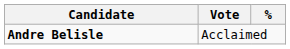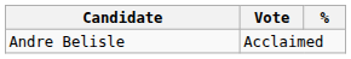Andre Belisle | Candidate: bold -> normal
